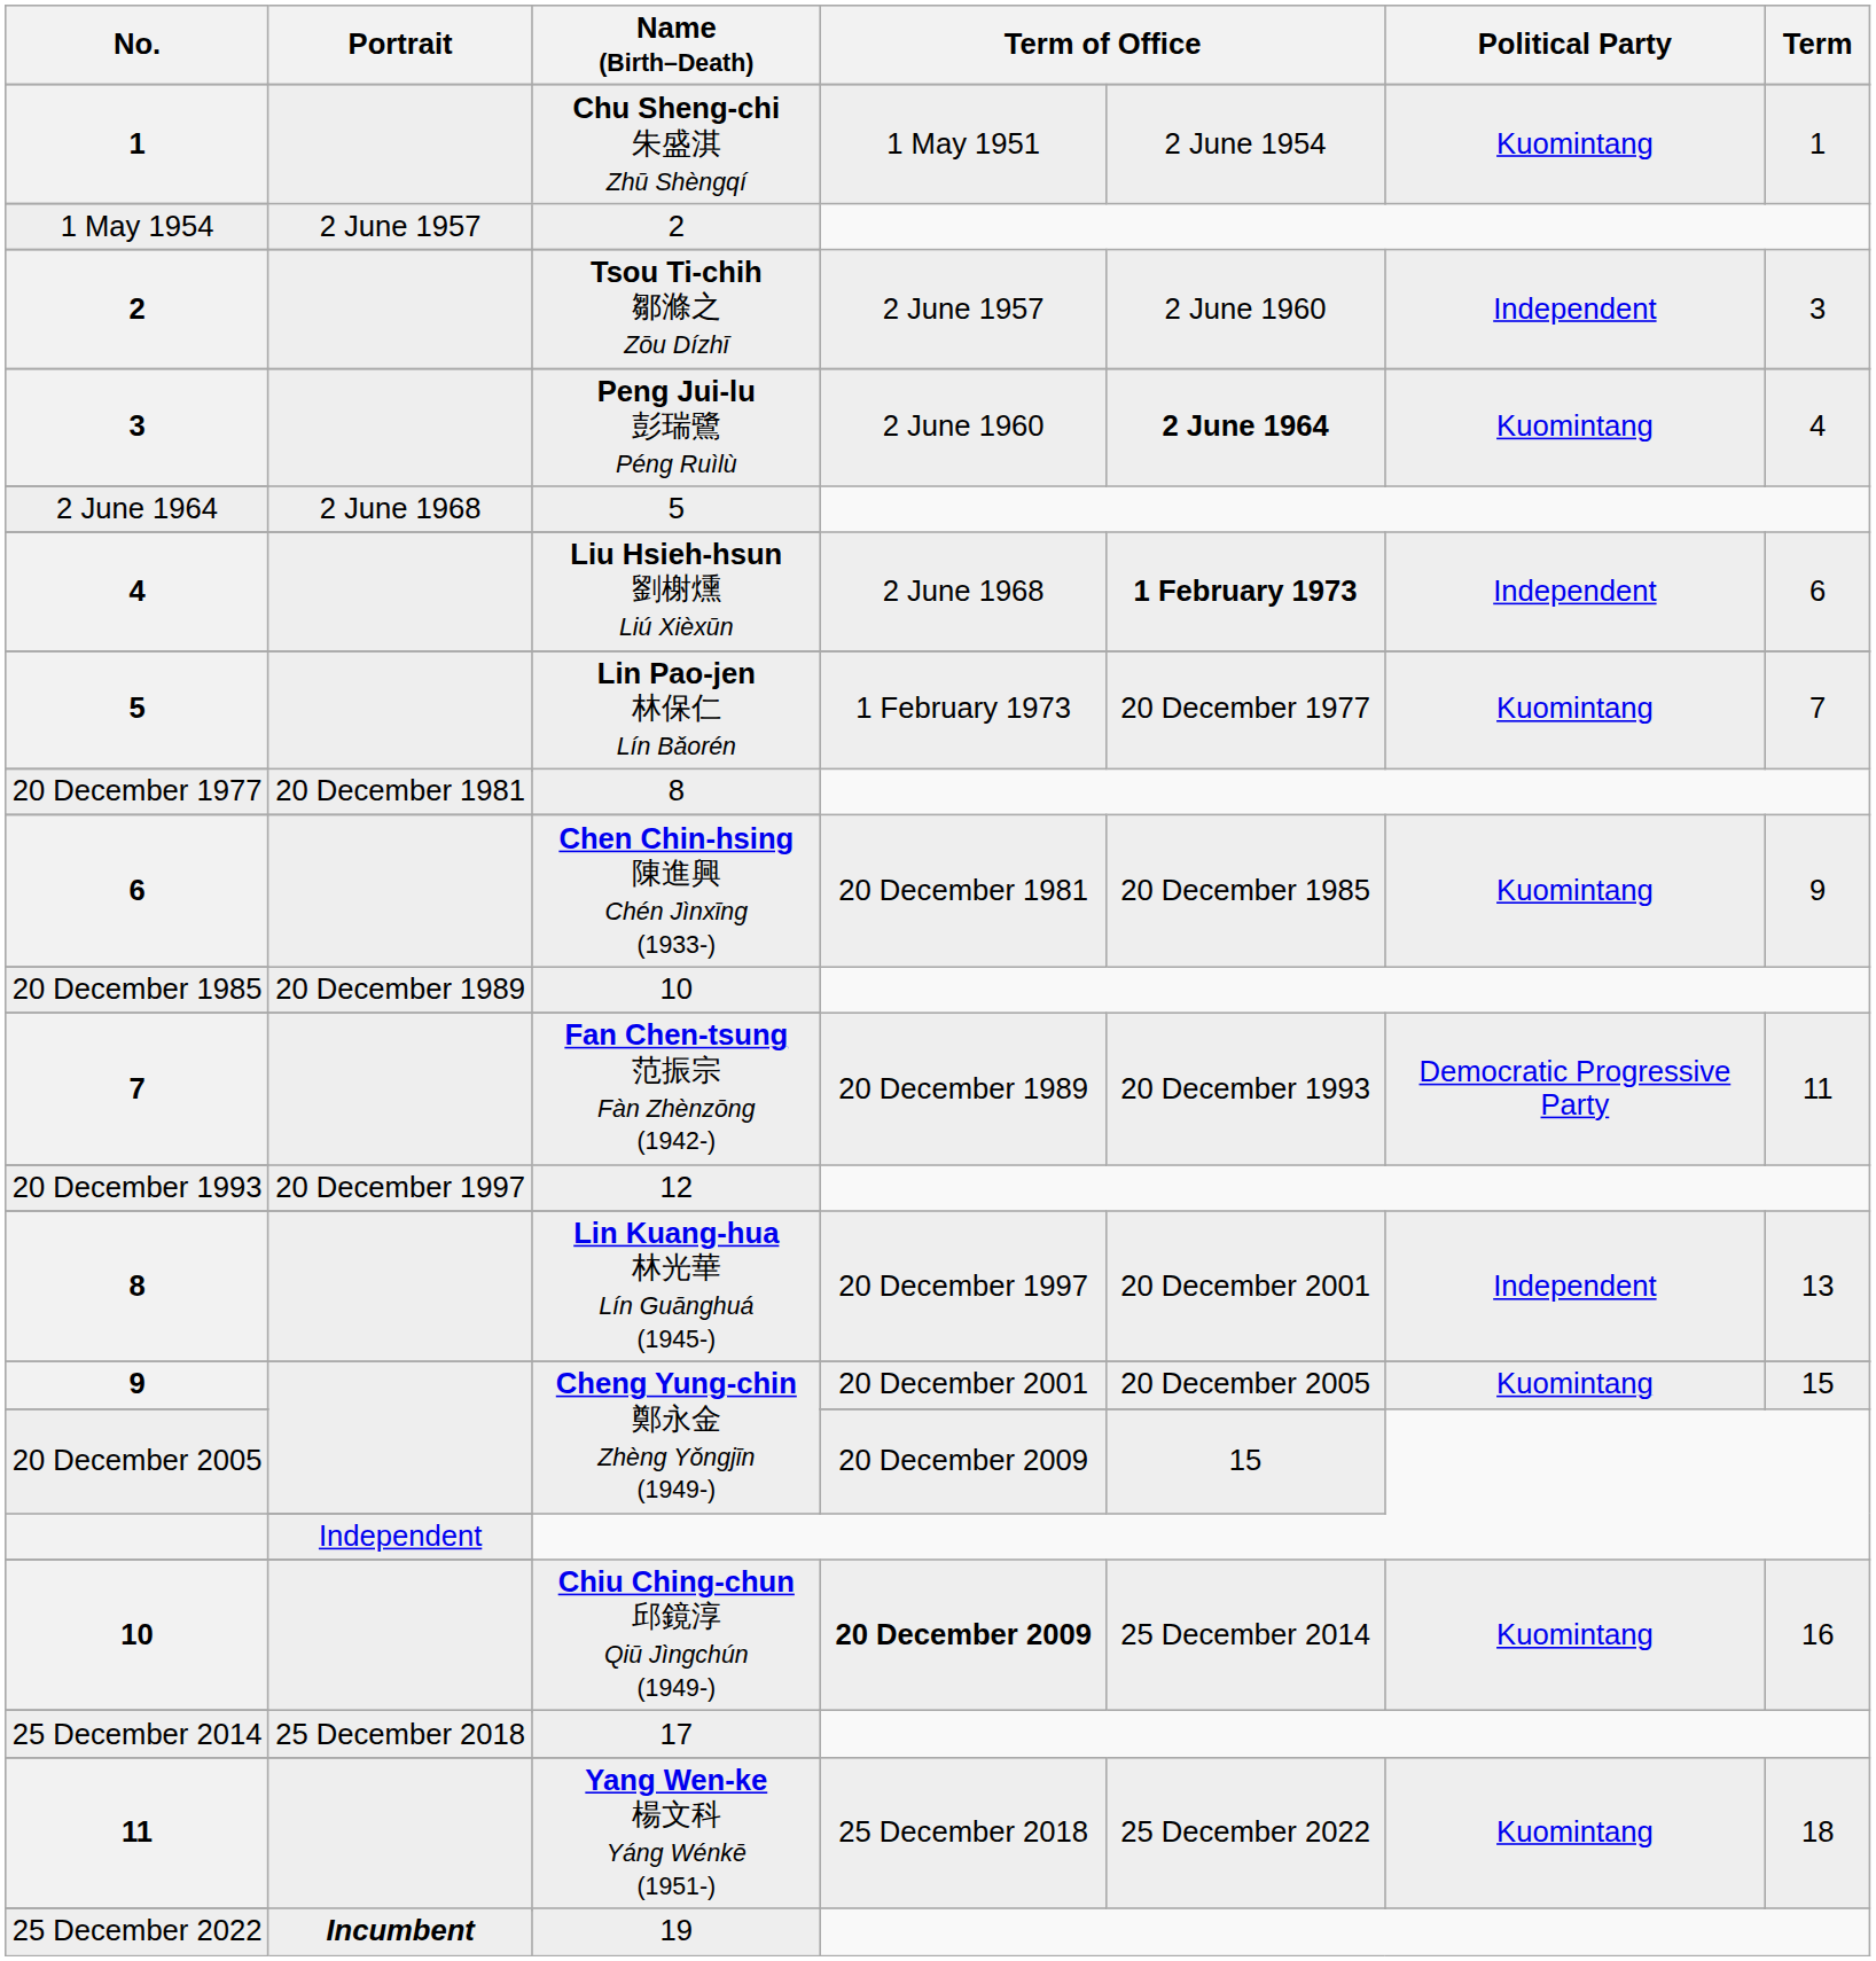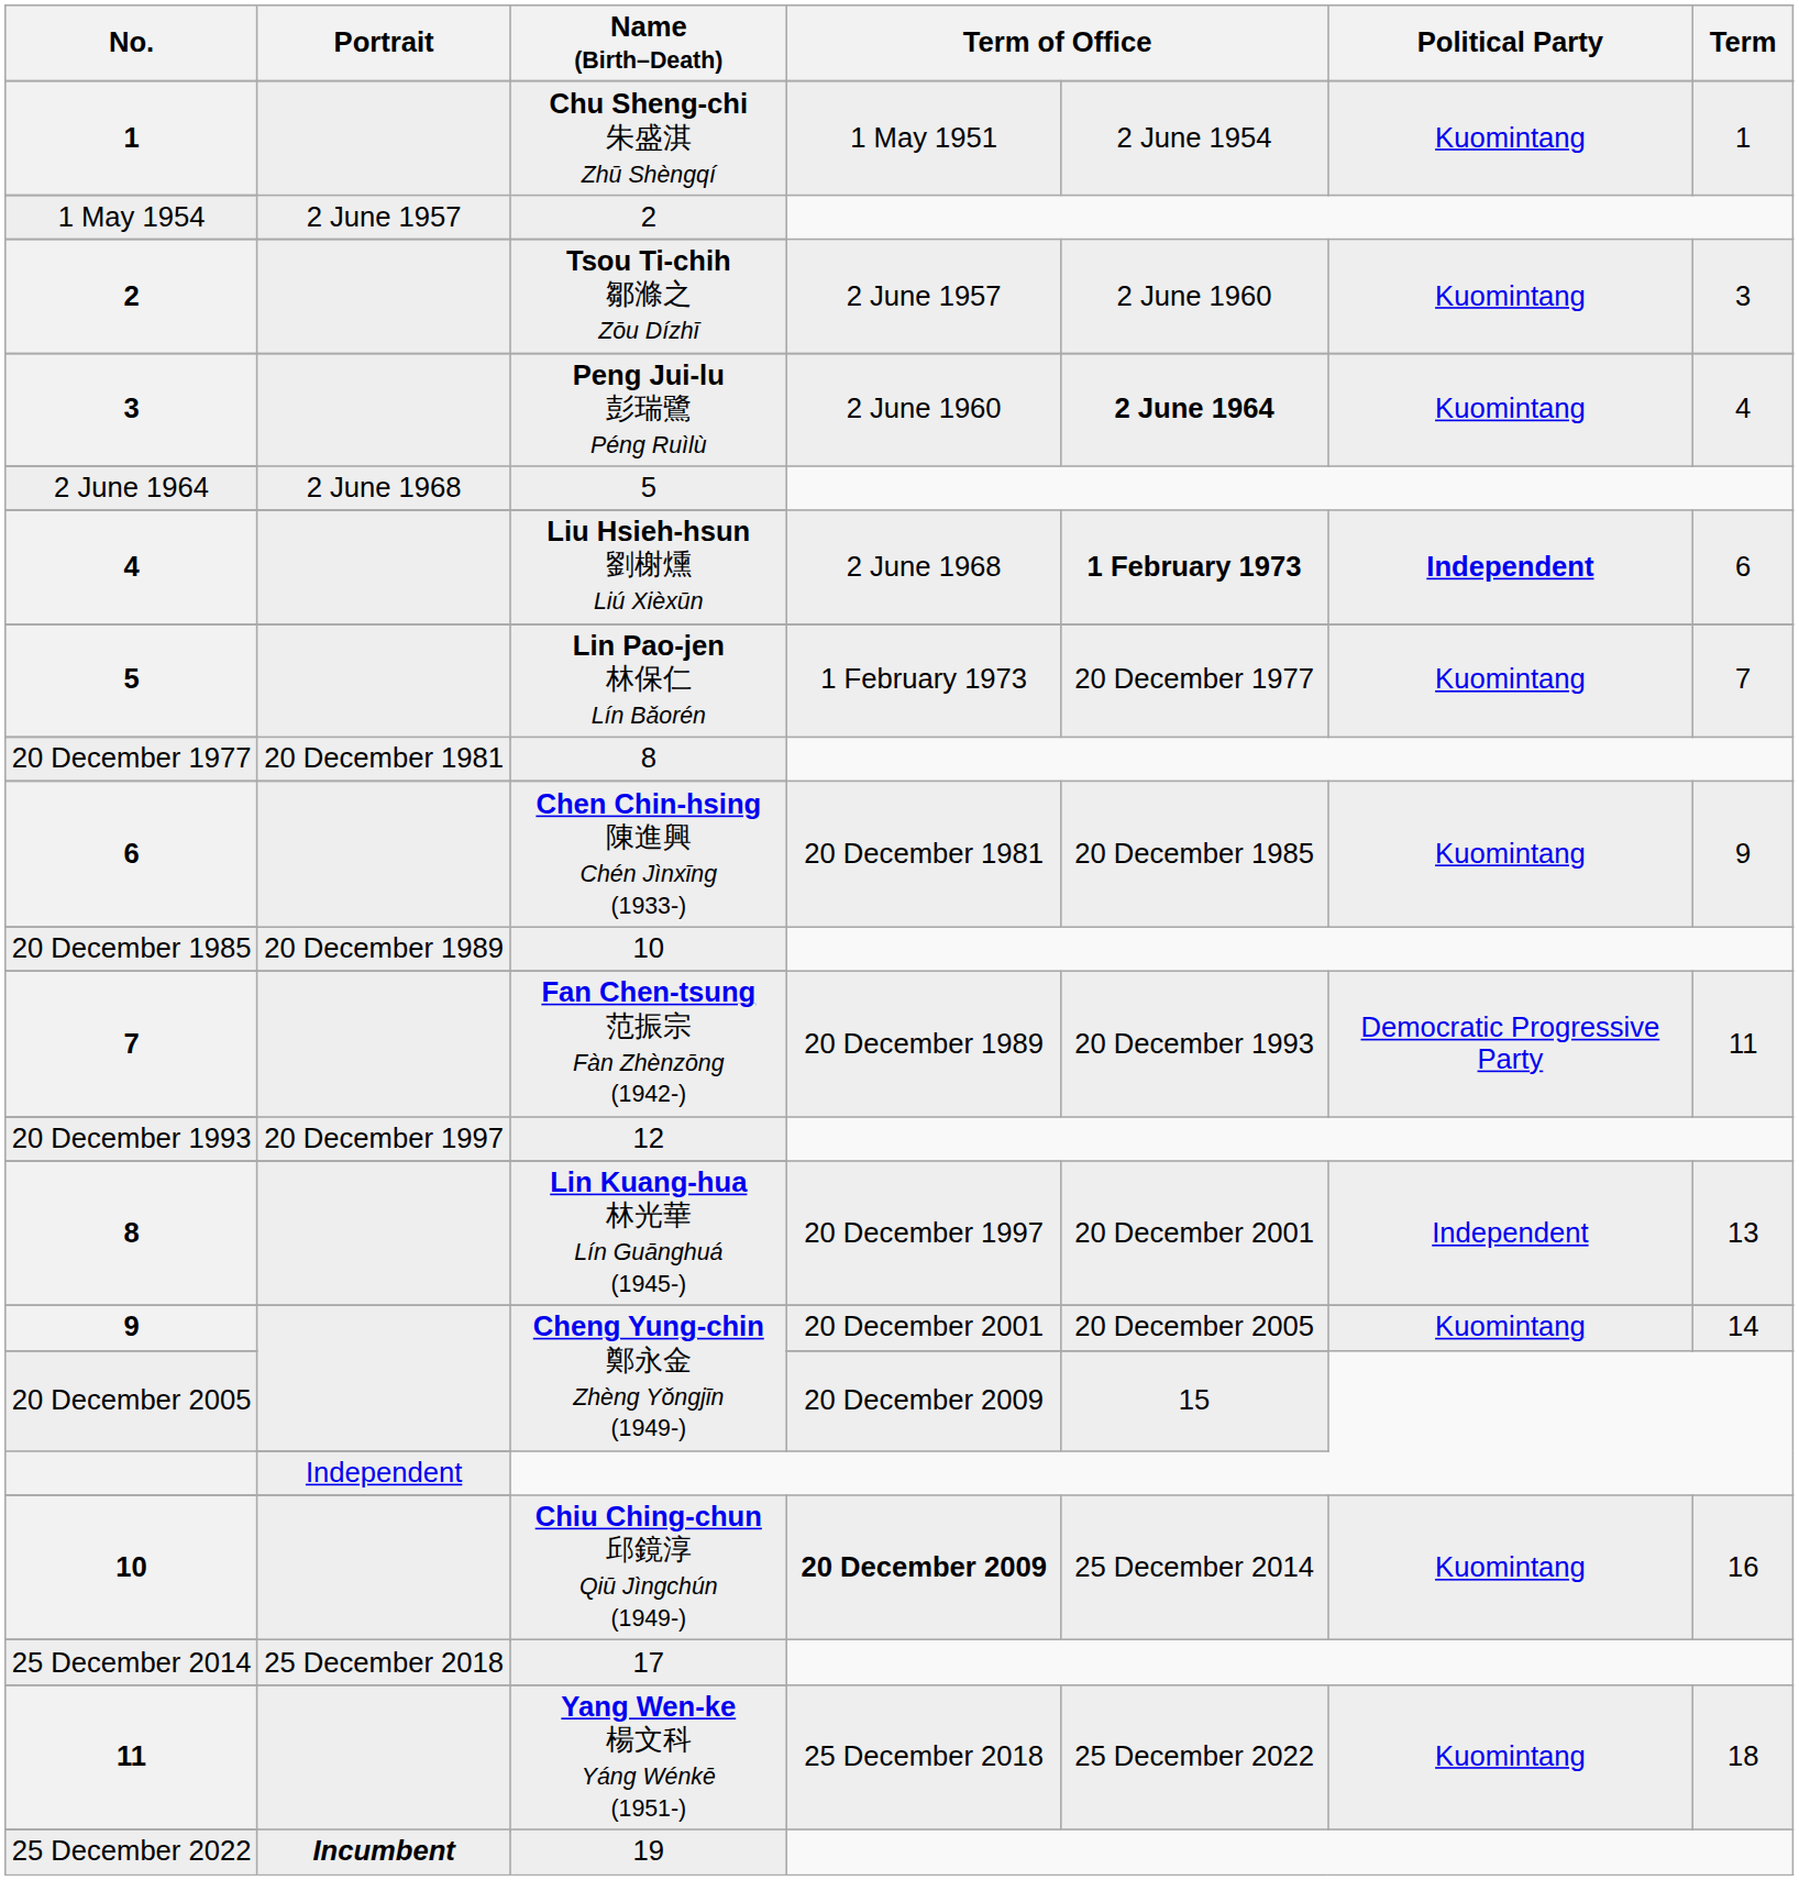Tsou Ti-chih 鄒滌之 Zōu Dízhī | Political Party: Independent -> Kuomintang
Liu Hsieh-hsun 劉榭燻 Liú Xièxūn | Political Party: normal -> bold
9 / Cheng Yung-chin 鄭永金 Zhèng Yǒngjīn (1949-) | Term: 15 -> 14
